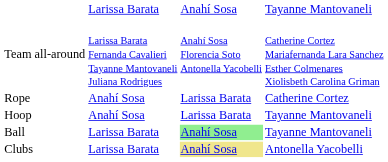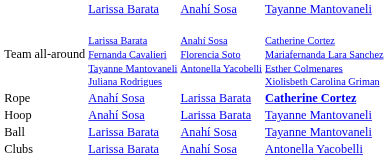Rope | column 4: normal -> bold
Ball | column 3: lightgreen background -> no background
Clubs | column 3: khaki background -> no background
